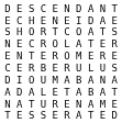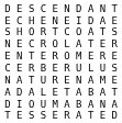row 7 | column 1: D I O U M A B A N A -> N A T U R E N A M E
row 9 | column 1: N A T U R E N A M E -> D I O U M A B A N A
